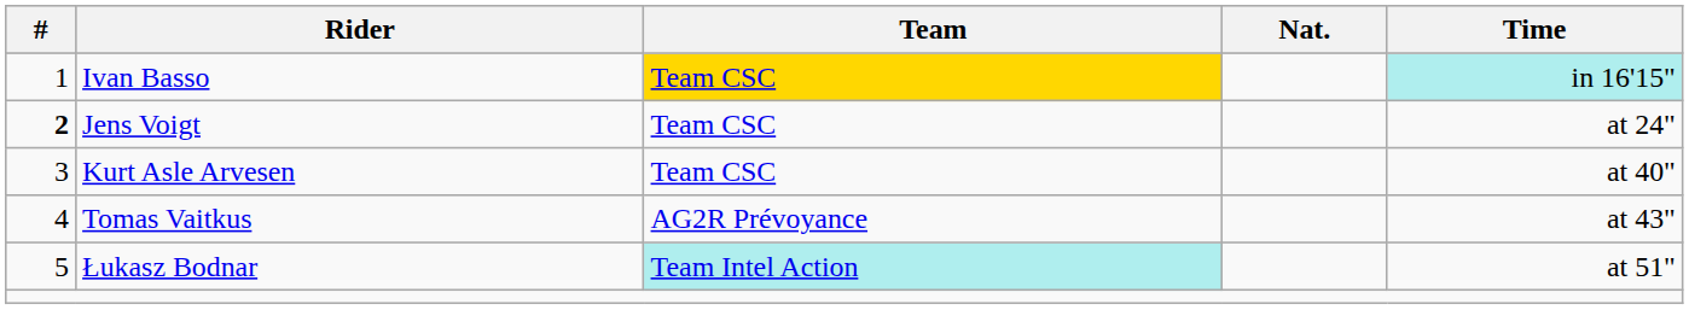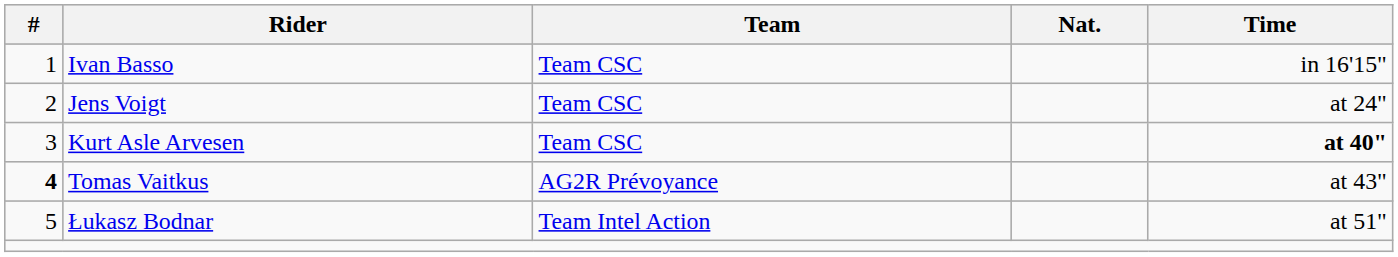Ivan Basso | Team: gold background -> no background
Ivan Basso | Time: paleturquoise background -> no background
Jens Voigt | #: bold -> normal
Kurt Asle Arvesen | Time: normal -> bold
Tomas Vaitkus | #: normal -> bold
Łukasz Bodnar | Team: paleturquoise background -> no background
